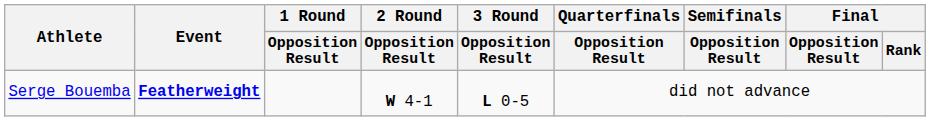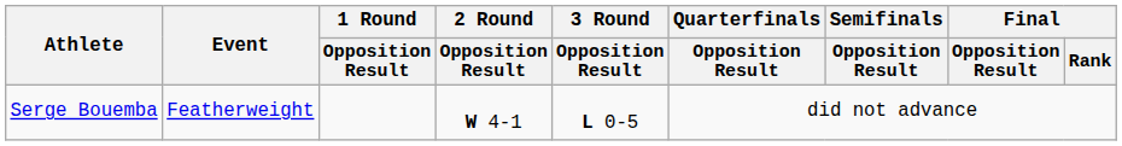Serge Bouemba | Event: bold -> normal
